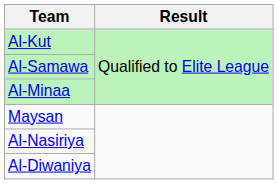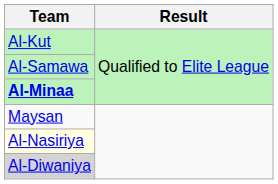Al-Minaa | Team: normal -> bold
Al-Nasiriya | Team: no background -> lightyellow background
Al-Diwaniya | Team: no background -> lightgrey background
